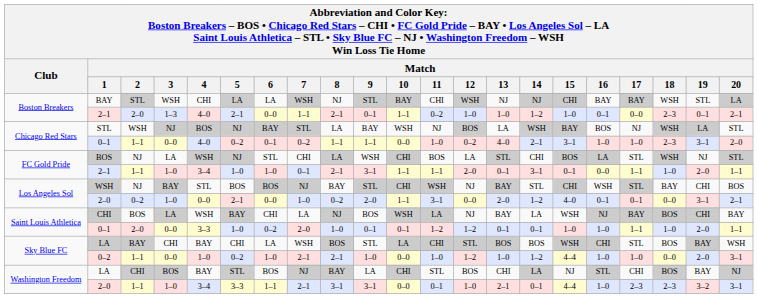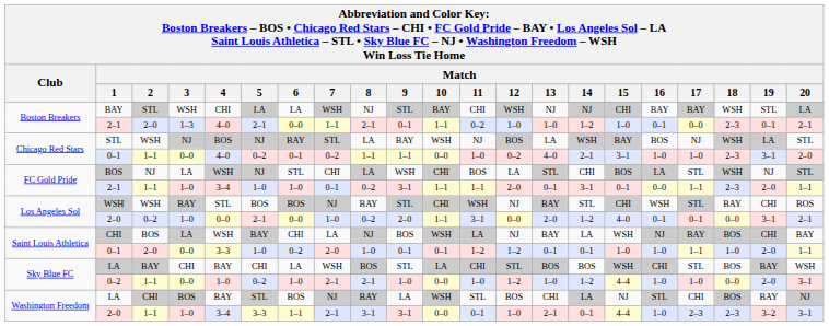row 9 | Match / 8: 2–1 -> 0–2
row 9 | Match / 18: 1–0 -> 2–3
row 10 | Match / 2: NJ -> WSH
row 16 | Match / 10: CHI -> WSH
